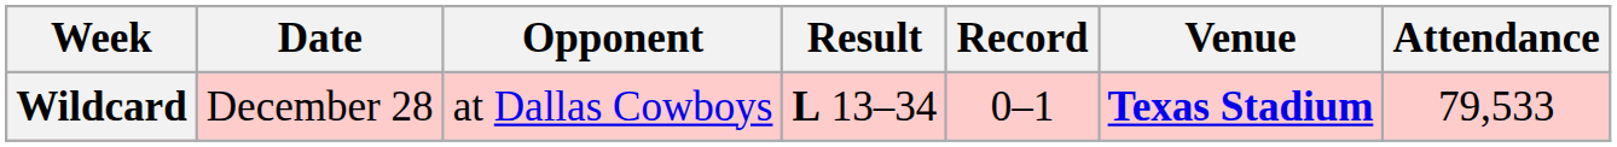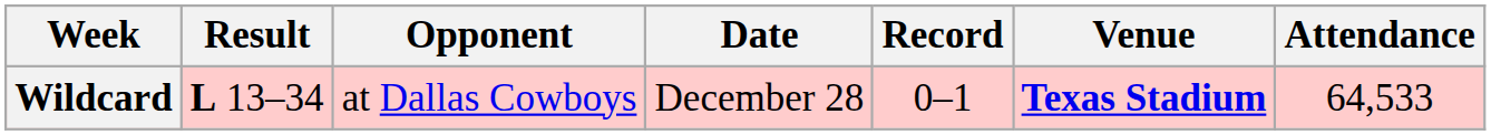columns swapped: Date <-> Result
Wildcard | Attendance: 79,533 -> 64,533
